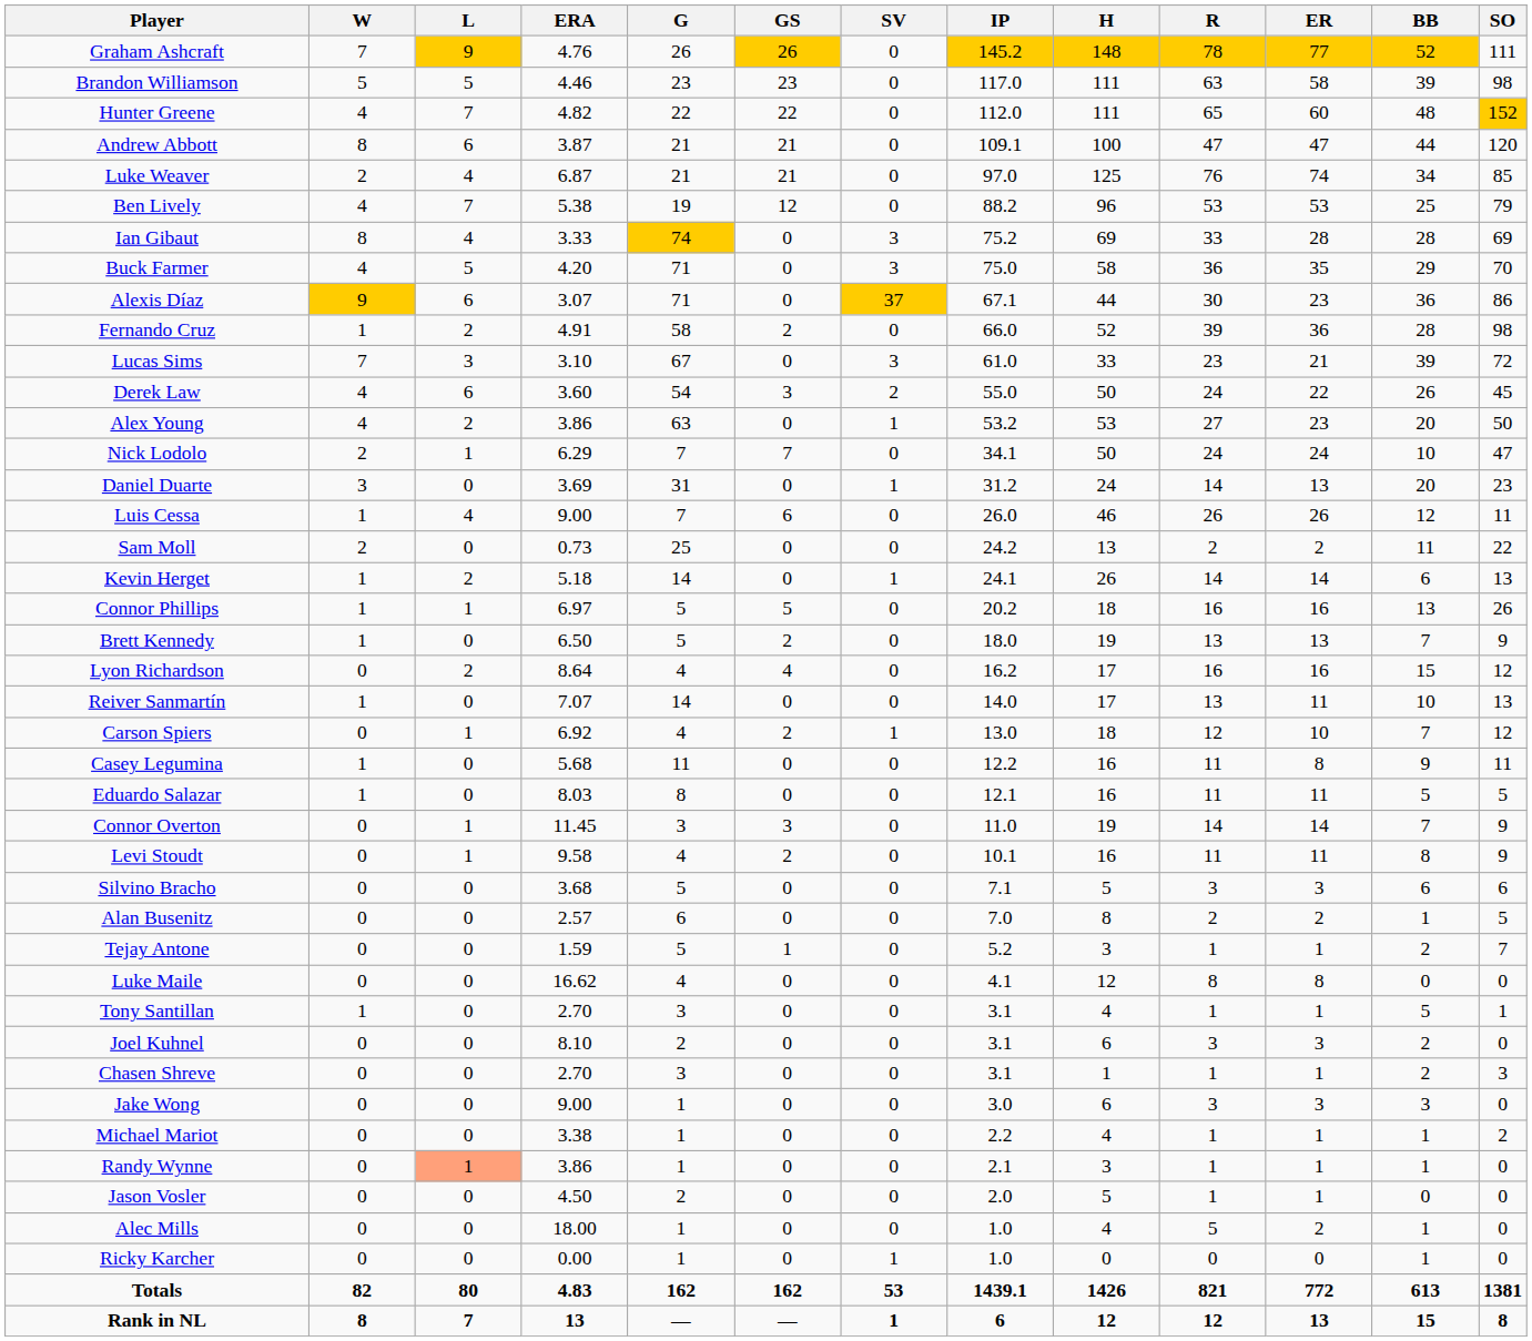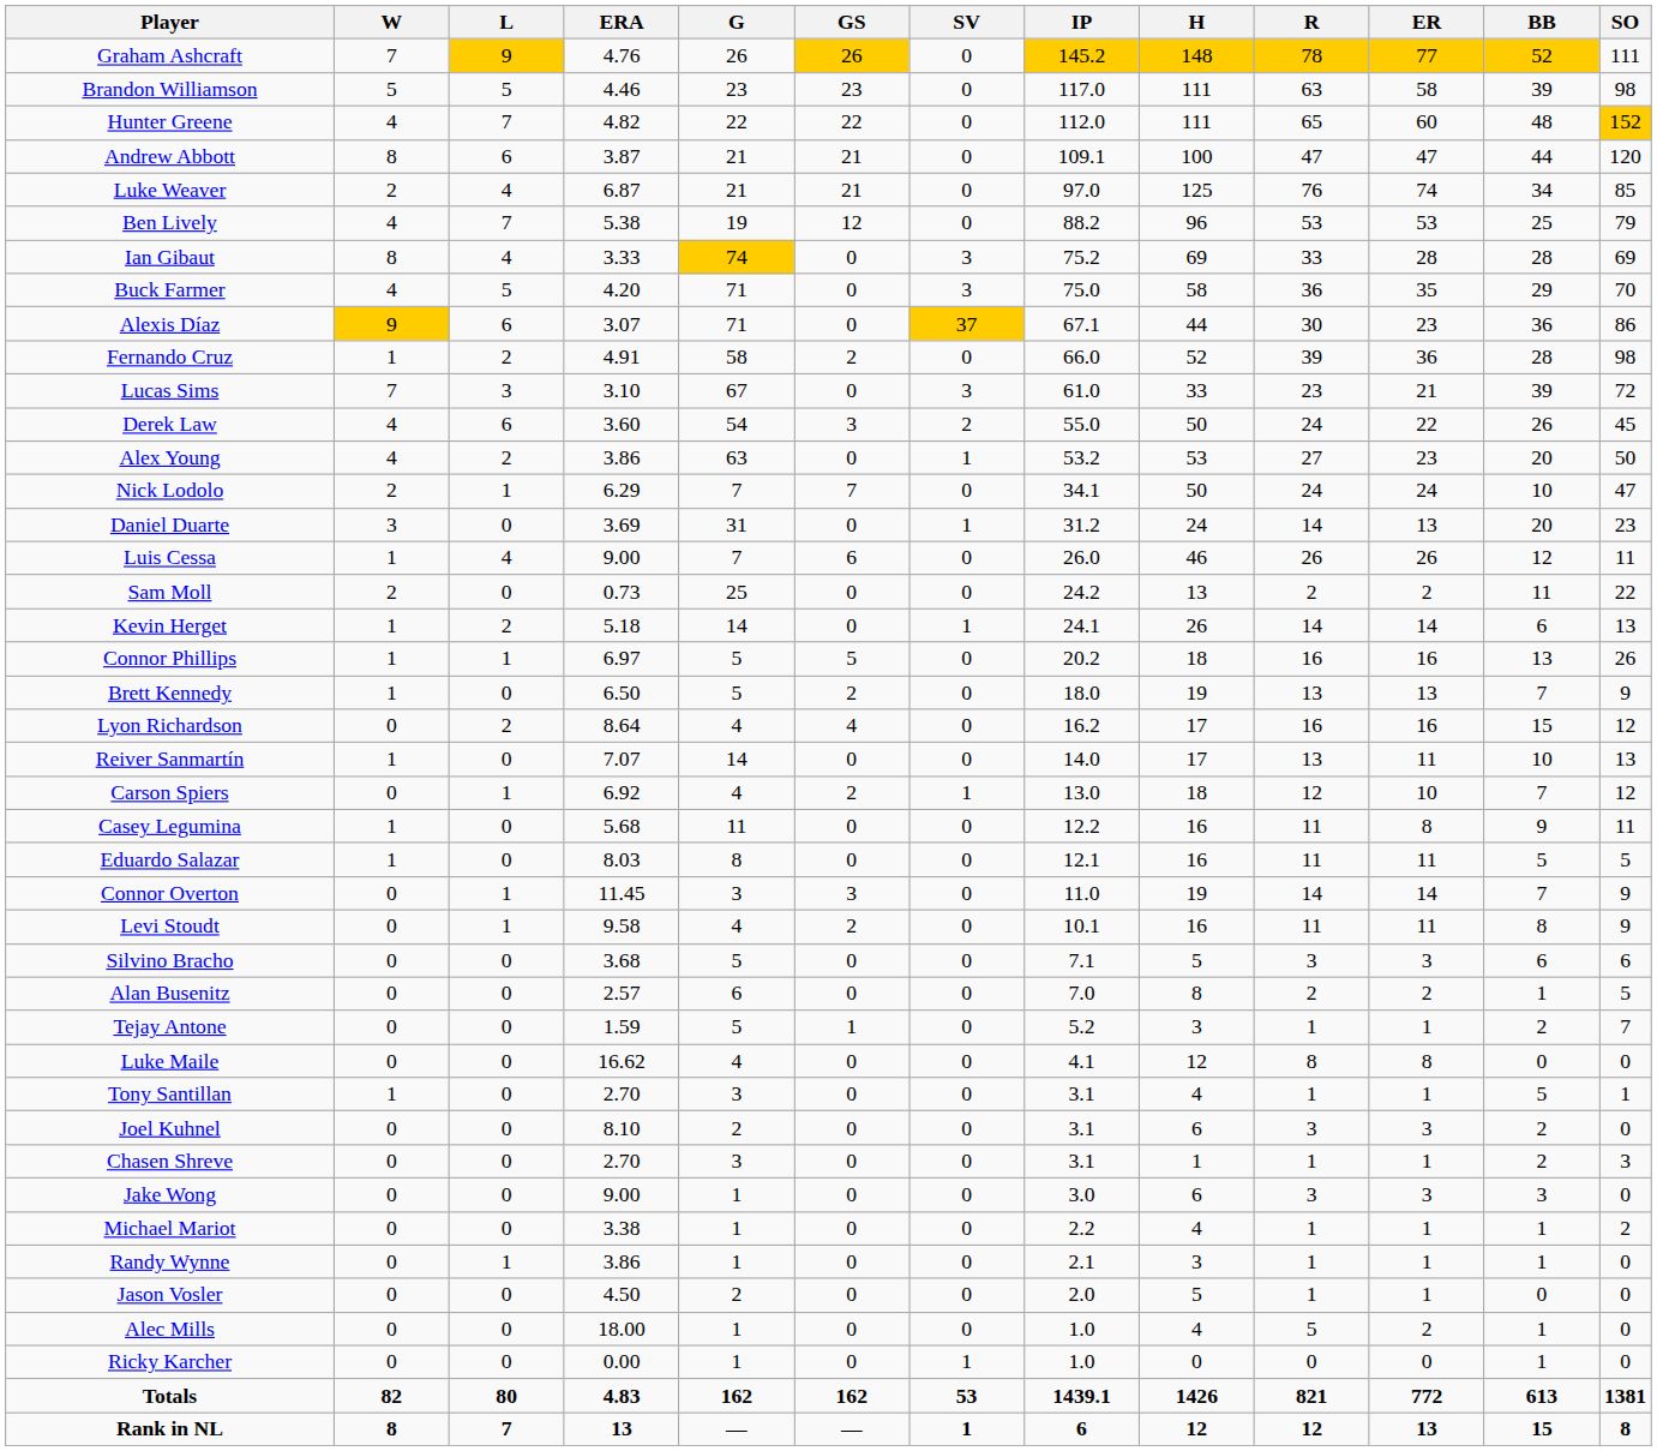Randy Wynne | L: lightsalmon background -> no background
